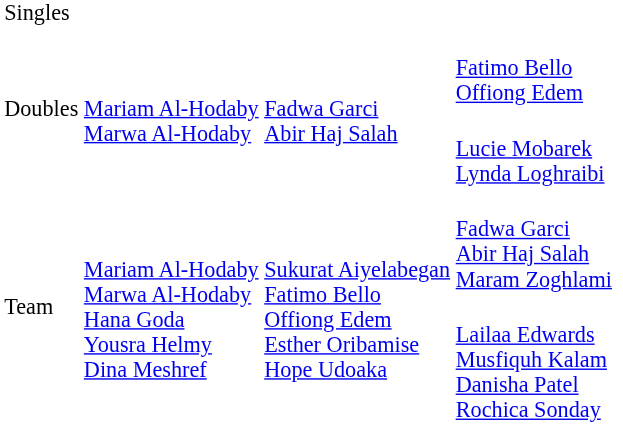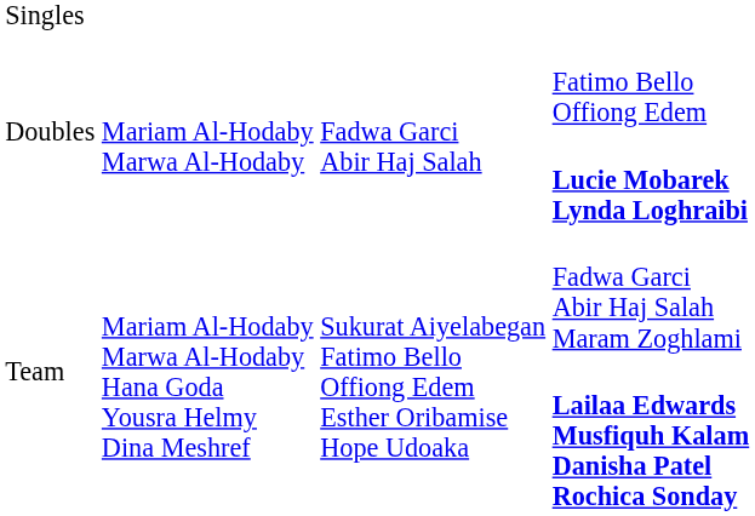Lucie Mobarek Lynda Loghraibi | column 4: normal -> bold
Lailaa Edwards Musfiquh Kalam Danisha Patel Rochica Sonday | column 4: normal -> bold
